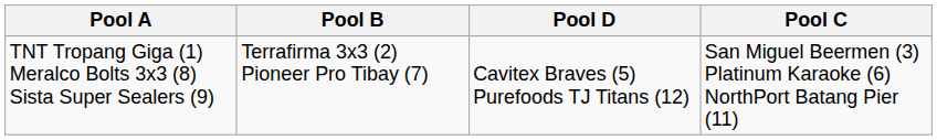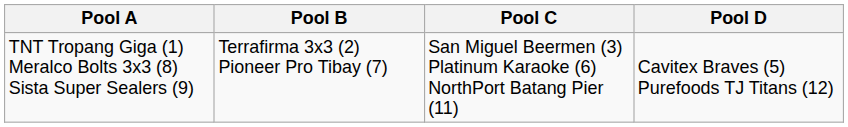columns swapped: Pool C <-> Pool D
